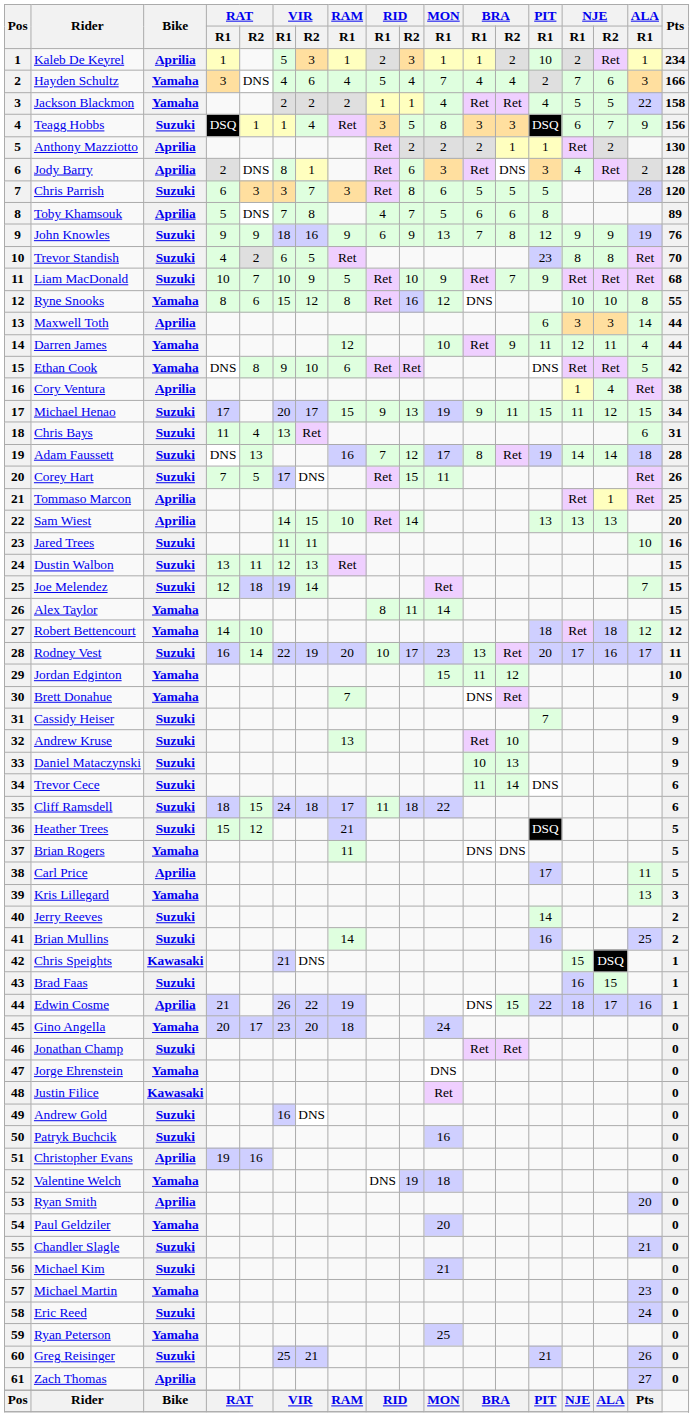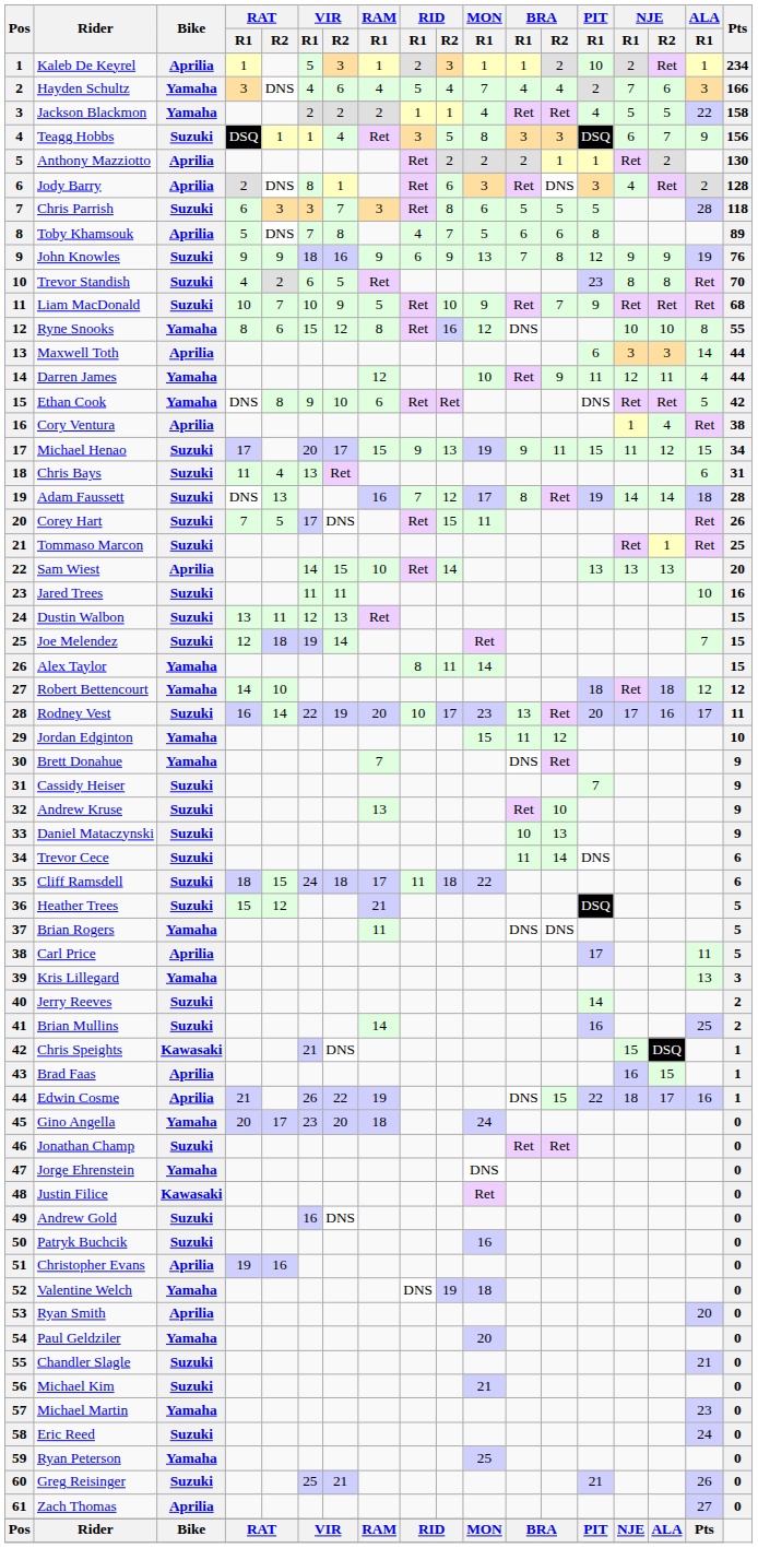Chris Parrish | Pts: 120 -> 118
Tommaso Marcon | Bike: Aprilia -> Suzuki
Brad Faas | Bike: Suzuki -> Aprilia
